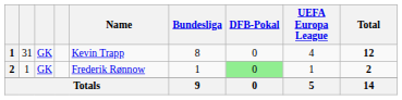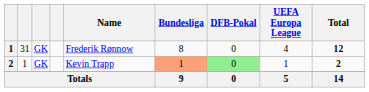row 2 | Name: Kevin Trapp -> Frederik Rønnow
row 3 | Name: Frederik Rønnow -> Kevin Trapp
row 3 | Bundesliga: no background -> lightsalmon background
